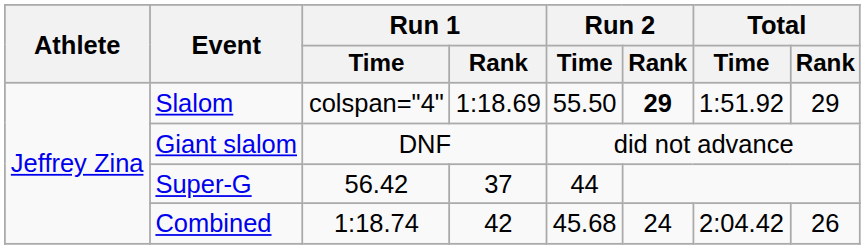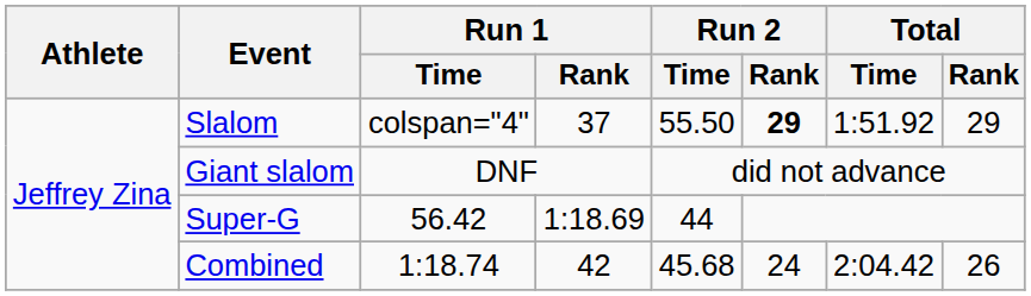Slalom | Run 1 / Rank: 1:18.69 -> 37
Super-G | Run 1 / Rank: 37 -> 1:18.69
